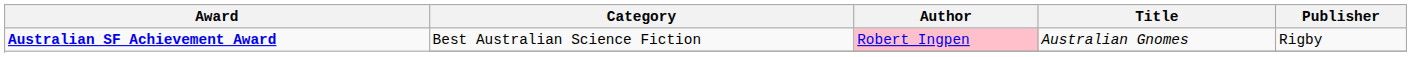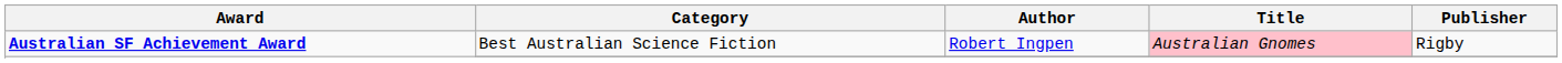row 2 | Author: pink background -> no background
row 2 | Title: no background -> pink background
